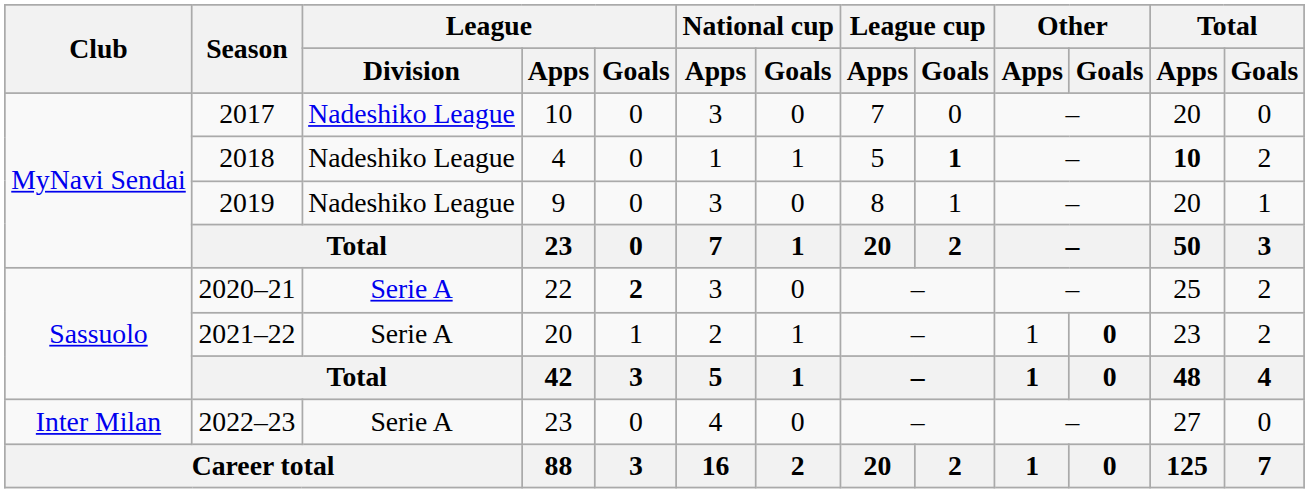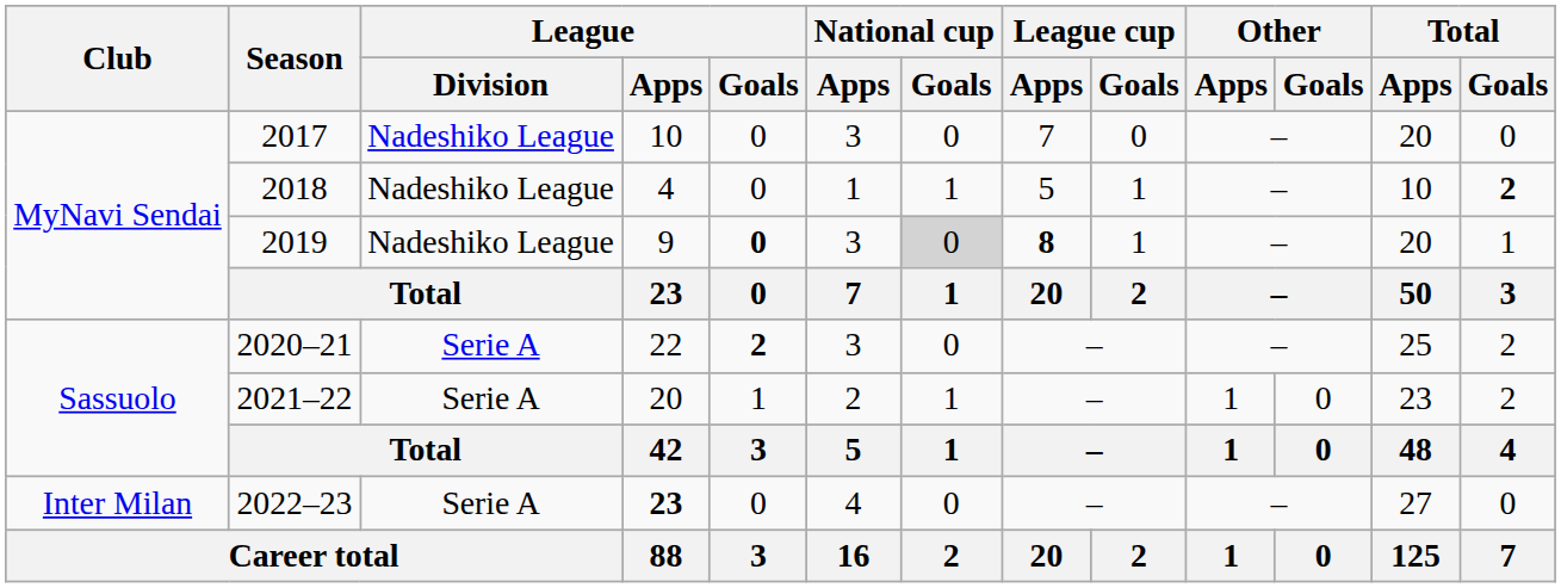2018 | League cup / Goals: bold -> normal
2018 | Total / Apps: bold -> normal
2018 | Total / Goals: normal -> bold
2019 | League / Goals: normal -> bold
2019 | National cup / Goals: no background -> lightgrey background
2019 | League cup / Apps: normal -> bold
2021–22 | Other / Goals: bold -> normal
2022–23 | League / Apps: normal -> bold
